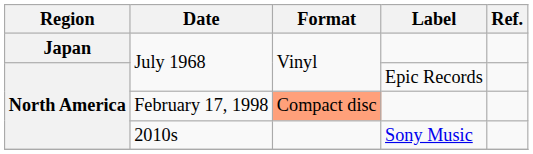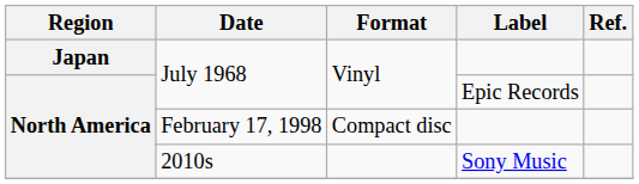February 17, 1998 | Format: lightsalmon background -> no background
